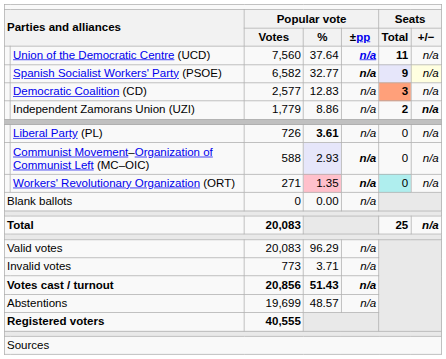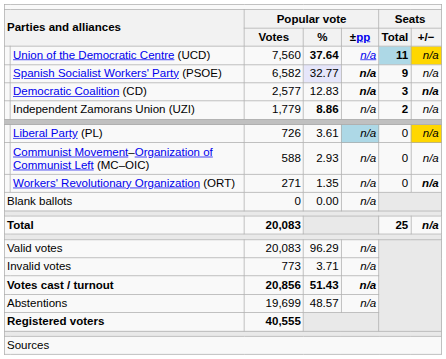Union of the Democratic Centre (UCD) | column 4: normal -> bold
Union of the Democratic Centre (UCD) | column 5: bold -> normal
Union of the Democratic Centre (UCD) | column 6: no background -> lightblue background
Union of the Democratic Centre (UCD) | column 7: no background -> gold background
Spanish Socialist Workers' Party (PSOE) | column 4: no background -> lavender background
Spanish Socialist Workers' Party (PSOE) | column 6: lavender background -> no background
Spanish Socialist Workers' Party (PSOE) | column 7: lightyellow background -> no background
Democratic Coalition (CD) | column 5: normal -> bold
Democratic Coalition (CD) | column 6: lightsalmon background -> no background
Democratic Coalition (CD) | column 7: normal -> bold
Independent Zamorans Union (UZI) | column 4: normal -> bold
Independent Zamorans Union (UZI) | column 7: bold -> normal
Liberal Party (PL) | column 4: bold -> normal
Liberal Party (PL) | column 5: no background -> lightblue background
Liberal Party (PL) | column 7: no background -> gold background
Communist Movement–Organization of Communist Left (MC–OIC) | column 4: lavender background -> no background
Communist Movement–Organization of Communist Left (MC–OIC) | column 5: bold -> normal
Workers' Revolutionary Organization (ORT) | column 4: pink background -> no background
Workers' Revolutionary Organization (ORT) | column 5: bold -> normal
Workers' Revolutionary Organization (ORT) | column 6: paleturquoise background -> no background
Workers' Revolutionary Organization (ORT) | column 7: normal -> bold
